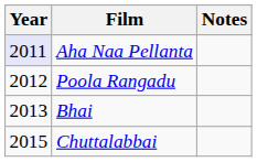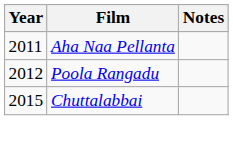Aha Naa Pellanta | Year: lavender background -> no background
- row: 2013 | Bhai
